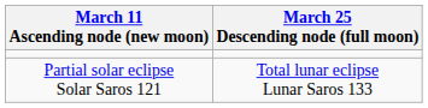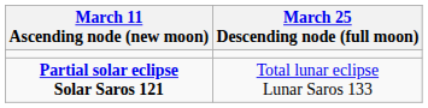row 3 | March 11 Ascending node (new moon): normal -> bold
